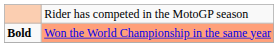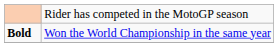Bold | column 2: lightsalmon background -> no background
